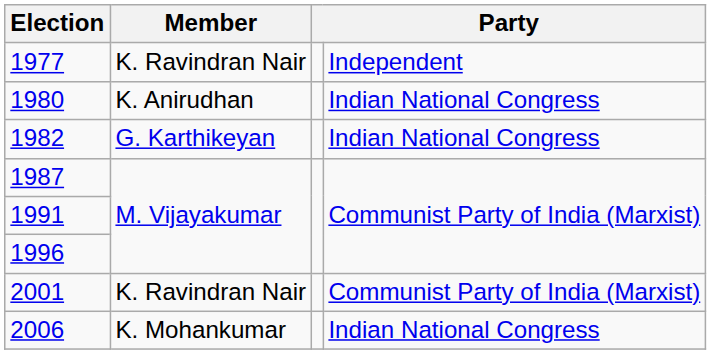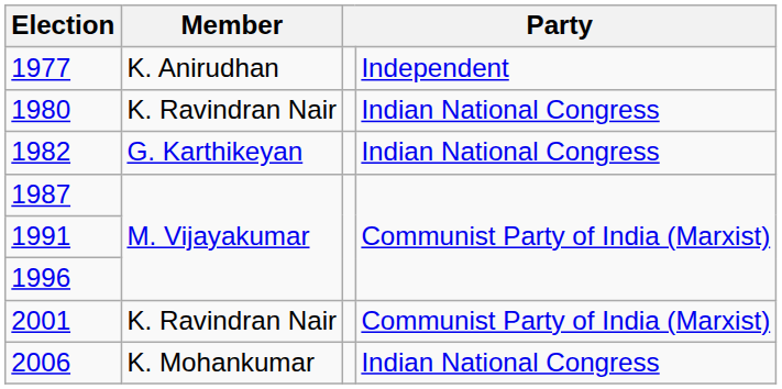1977 | Member: K. Ravindran Nair -> K. Anirudhan
1980 | Member: K. Anirudhan -> K. Ravindran Nair
